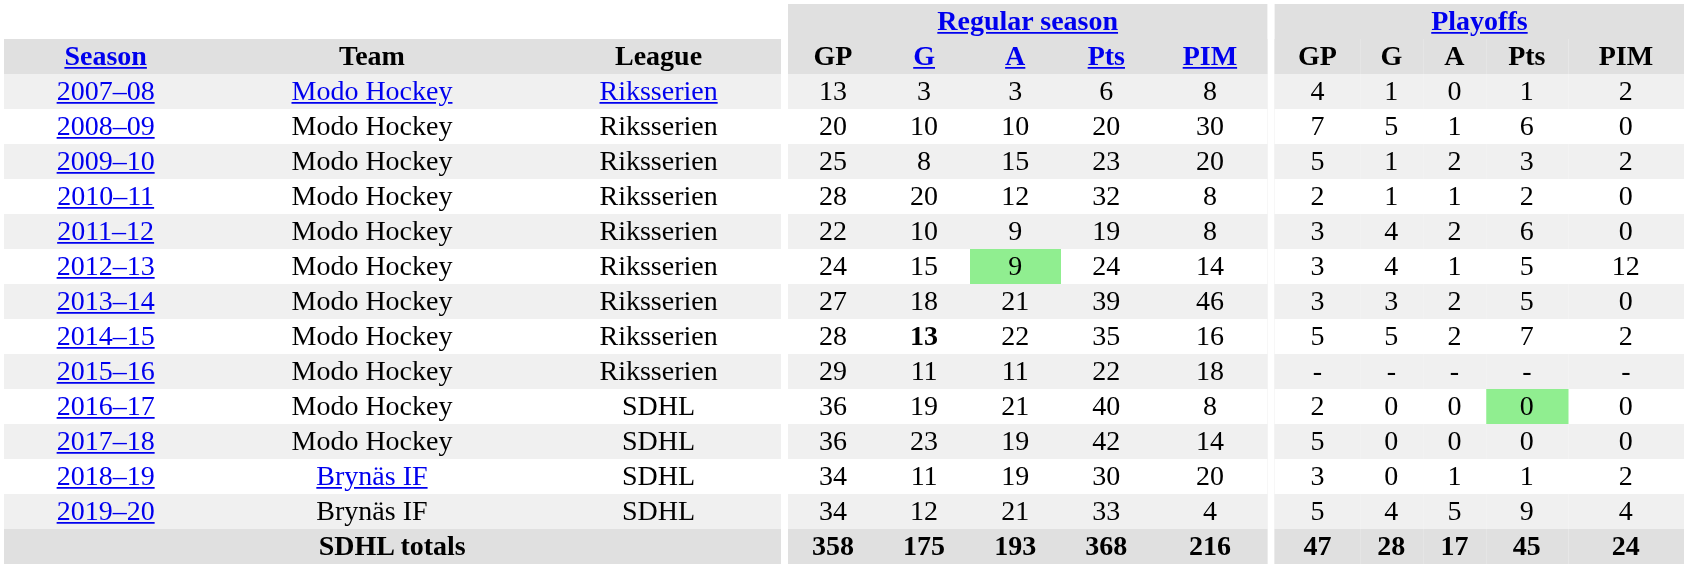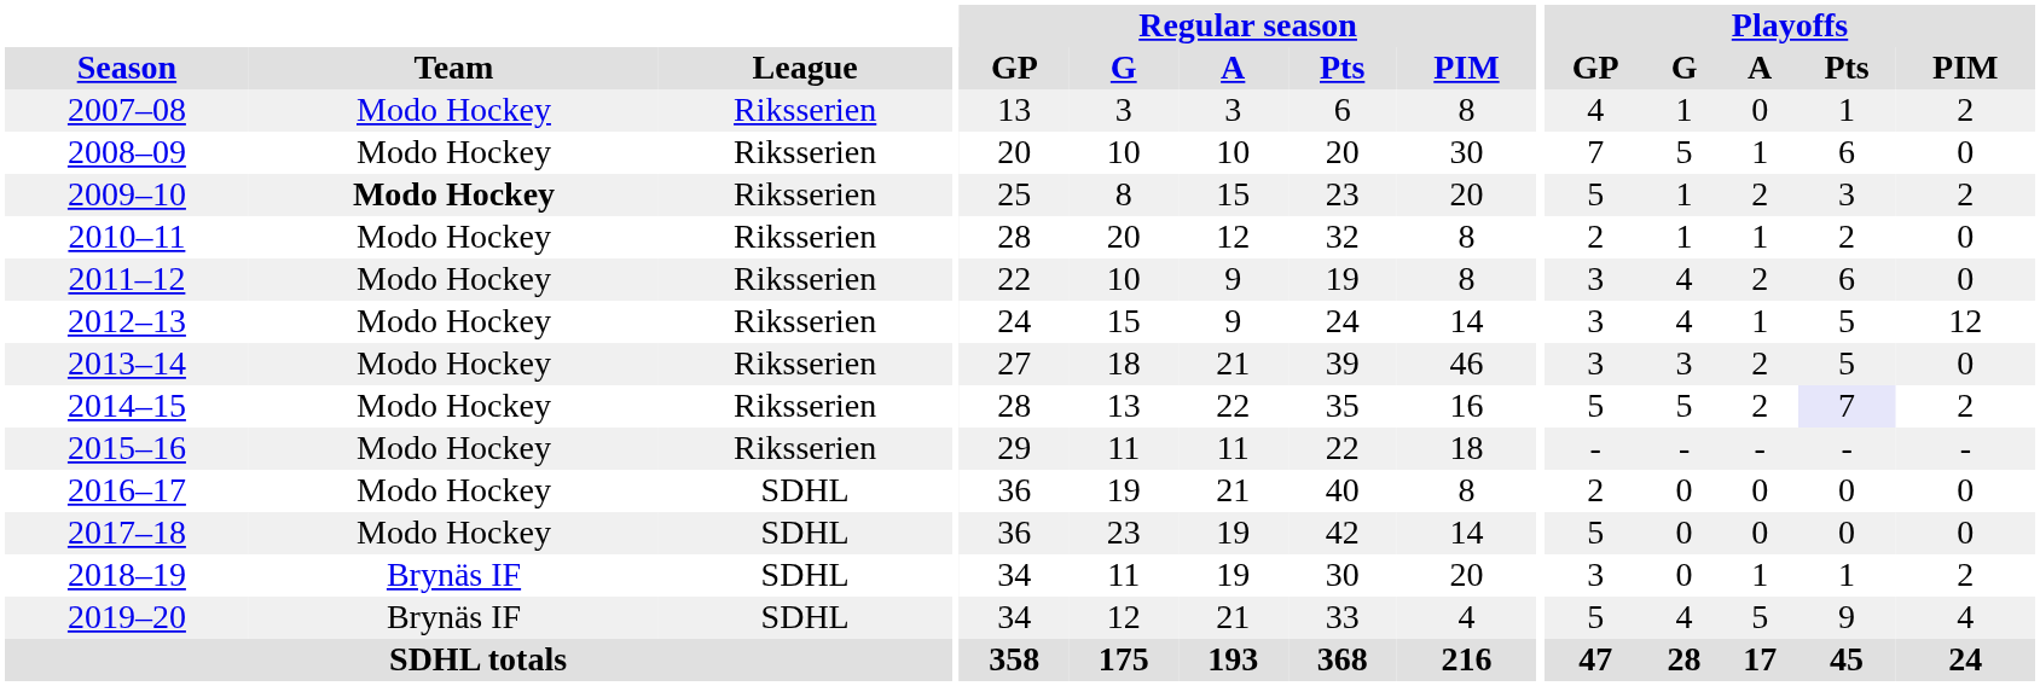2009–10 | Team: normal -> bold
2012–13 | Regular season / A: lightgreen background -> no background
2014–15 | Regular season / G: bold -> normal
2014–15 | Playoffs / Pts: no background -> lavender background
2016–17 | Playoffs / Pts: lightgreen background -> no background
